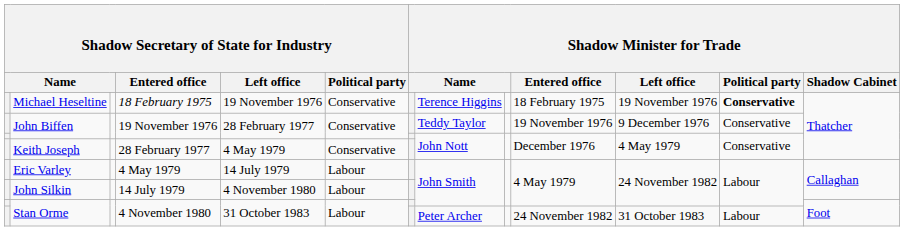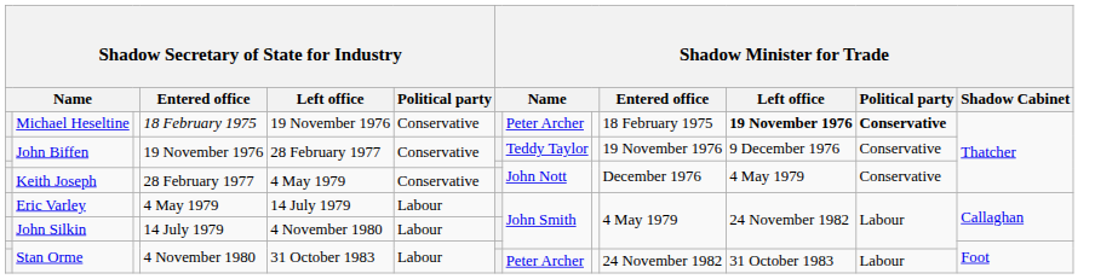Michael Heseltine | column 8: Terence Higgins -> Peter Archer
Michael Heseltine | Shadow Minister for Trade / Left office: normal -> bold
